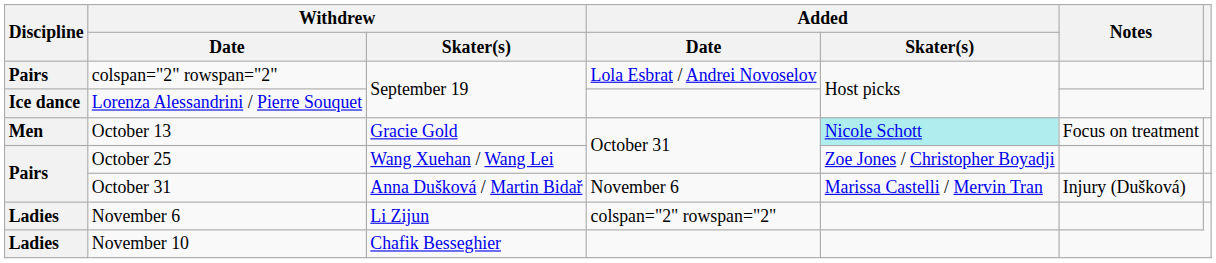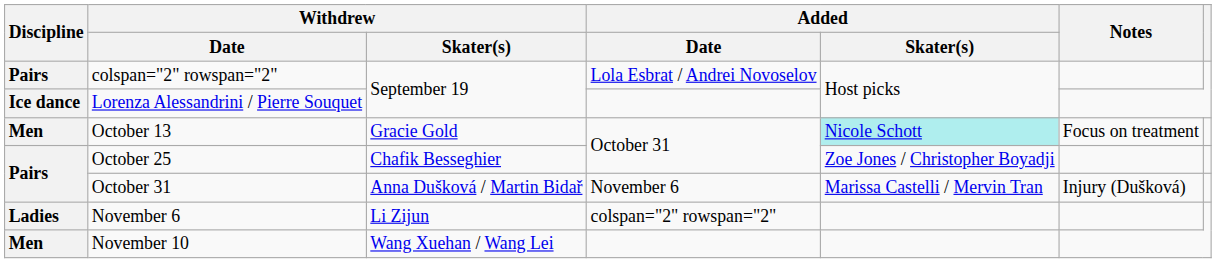October 25 | Withdrew / Skater(s): Wang Xuehan / Wang Lei -> Chafik Besseghier
November 10 | Discipline: Ladies -> Men
November 10 | Withdrew / Skater(s): Chafik Besseghier -> Wang Xuehan / Wang Lei
